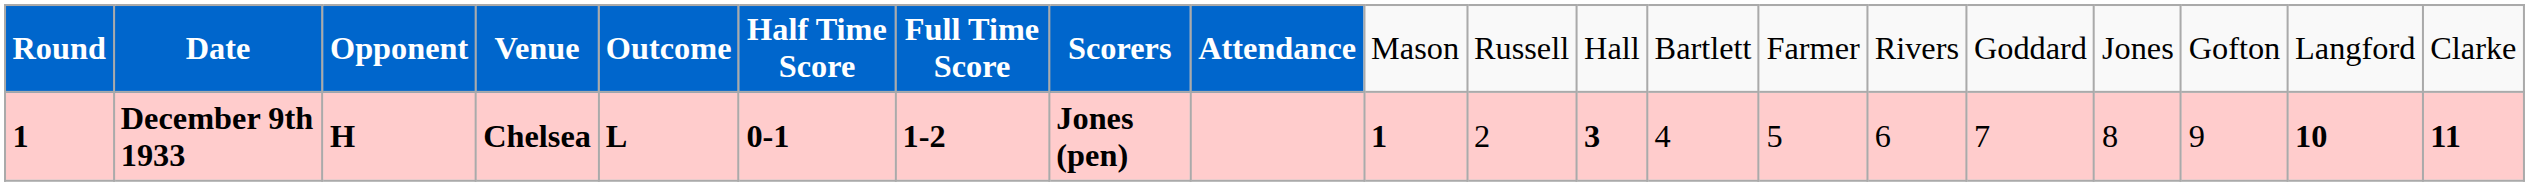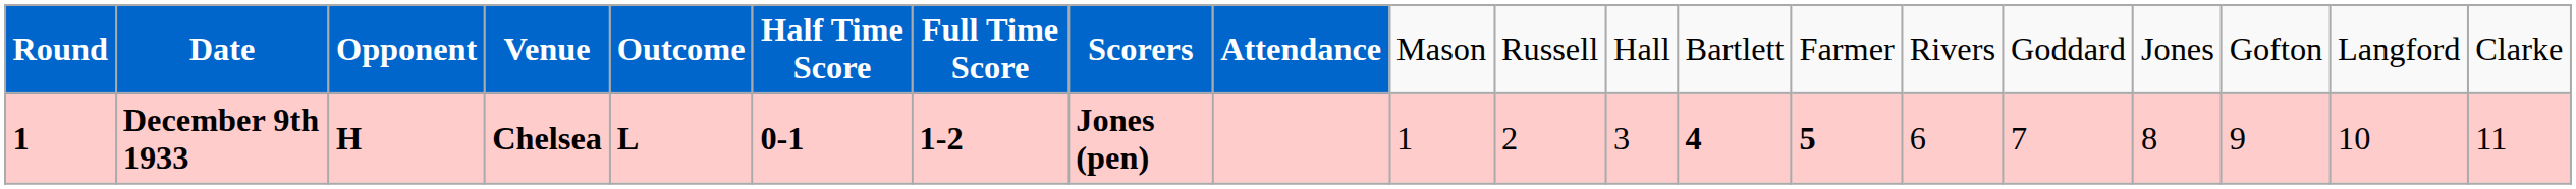December 9th 1933 | column 10: bold -> normal
December 9th 1933 | column 12: bold -> normal
December 9th 1933 | column 13: normal -> bold
December 9th 1933 | column 14: normal -> bold
December 9th 1933 | column 19: bold -> normal
December 9th 1933 | column 20: bold -> normal
